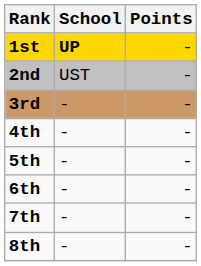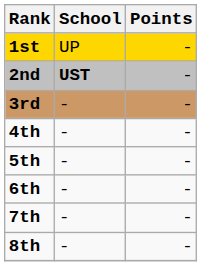1st | School: bold -> normal
2nd | School: normal -> bold
